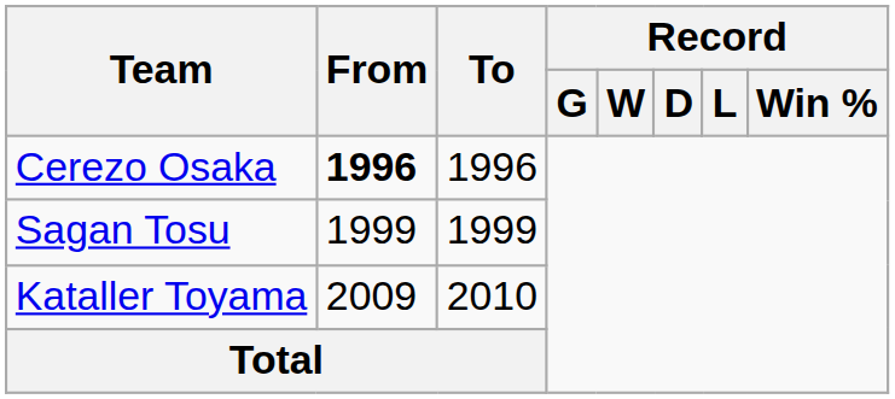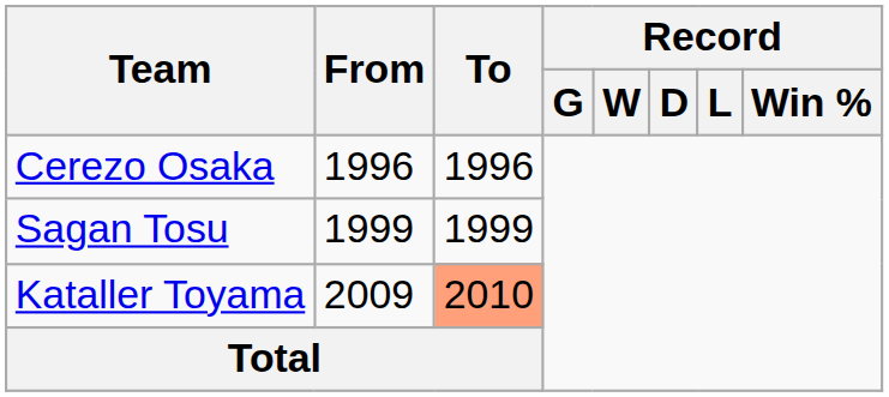Cerezo Osaka | From: bold -> normal
Kataller Toyama | To: no background -> lightsalmon background
